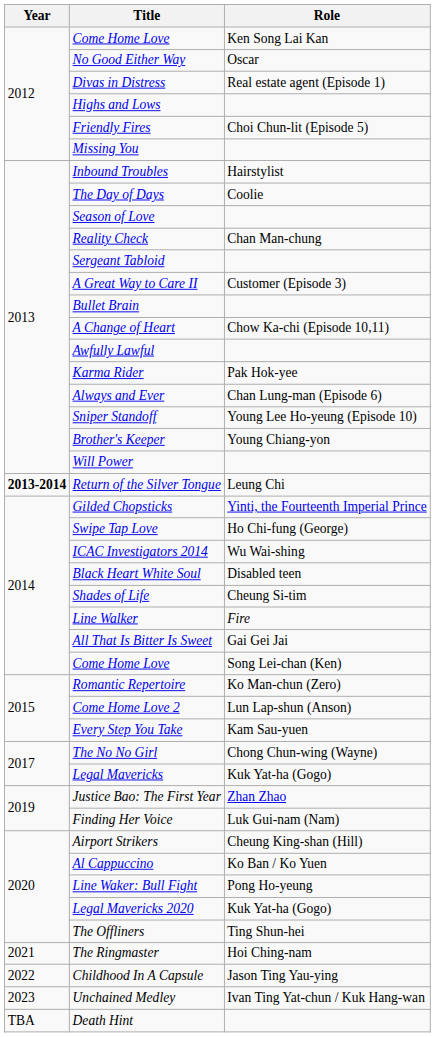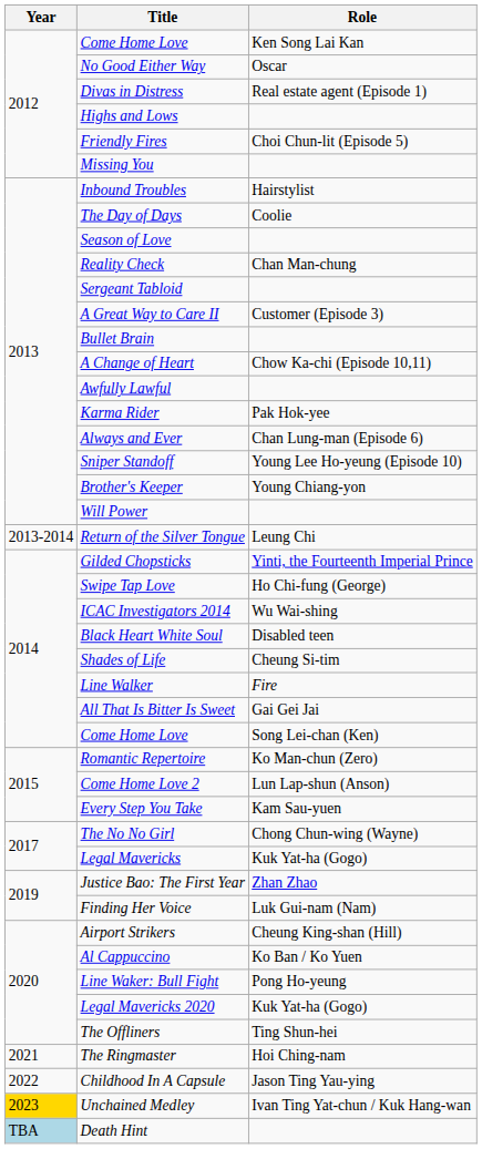Return of the Silver Tongue | Year: bold -> normal
Unchained Medley | Year: no background -> gold background
Death Hint | Year: no background -> lightblue background
